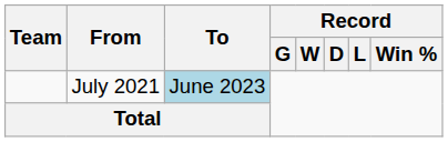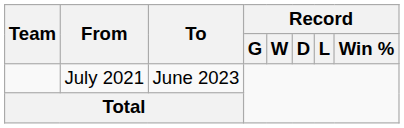July 2021 | To: lightblue background -> no background
